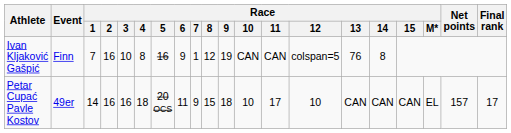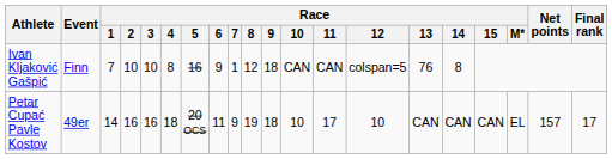Ivan Kljaković Gašpić | Race / 2: 16 -> 10
Ivan Kljaković Gašpić | Race / 9: 19 -> 18
Petar Cupać Pavle Kostov | Race / 8: 15 -> 19
